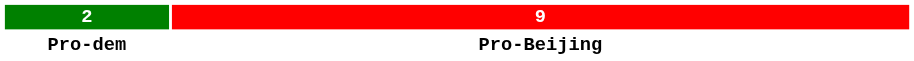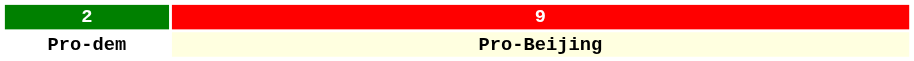Pro-dem | 9: no background -> lightyellow background
